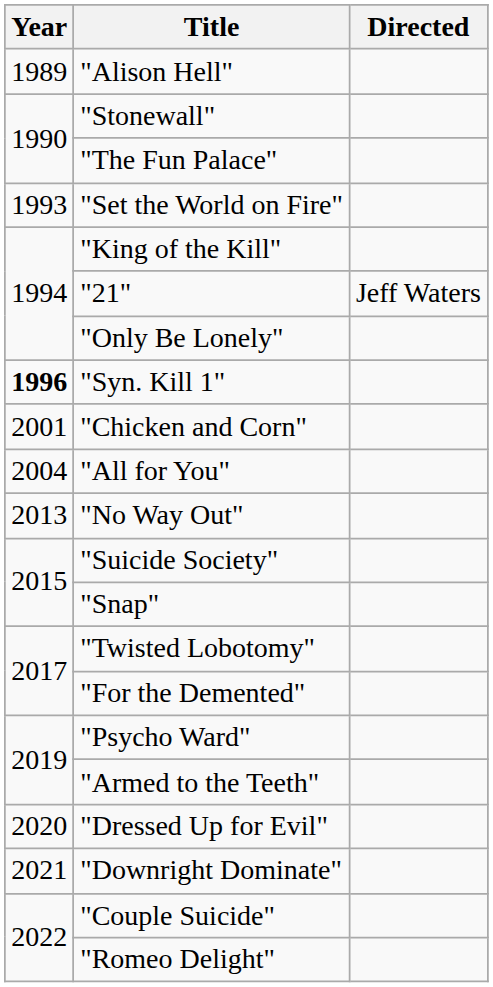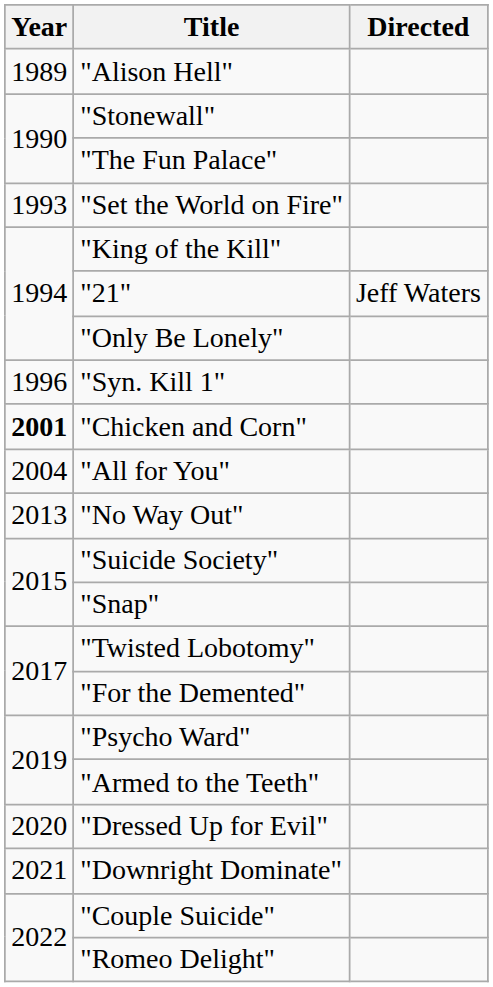"Syn. Kill 1" | Year: bold -> normal
"Chicken and Corn" | Year: normal -> bold
